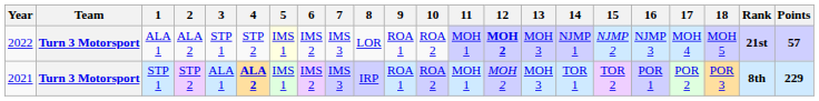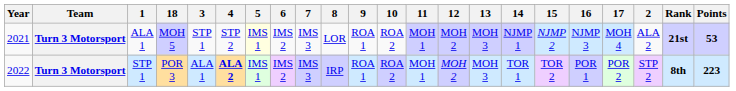columns swapped: 2 <-> 18
row 2 | Year: 2022 -> 2021
row 2 | 12: bold -> normal
row 2 | Points: 57 -> 53
row 3 | Year: 2021 -> 2022
row 3 | Points: 229 -> 223
